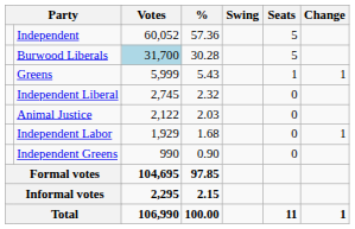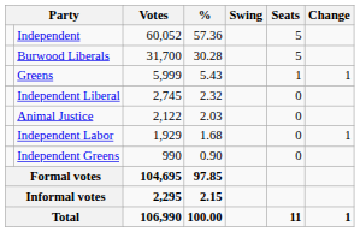Burwood Liberals | Votes: lightblue background -> no background
